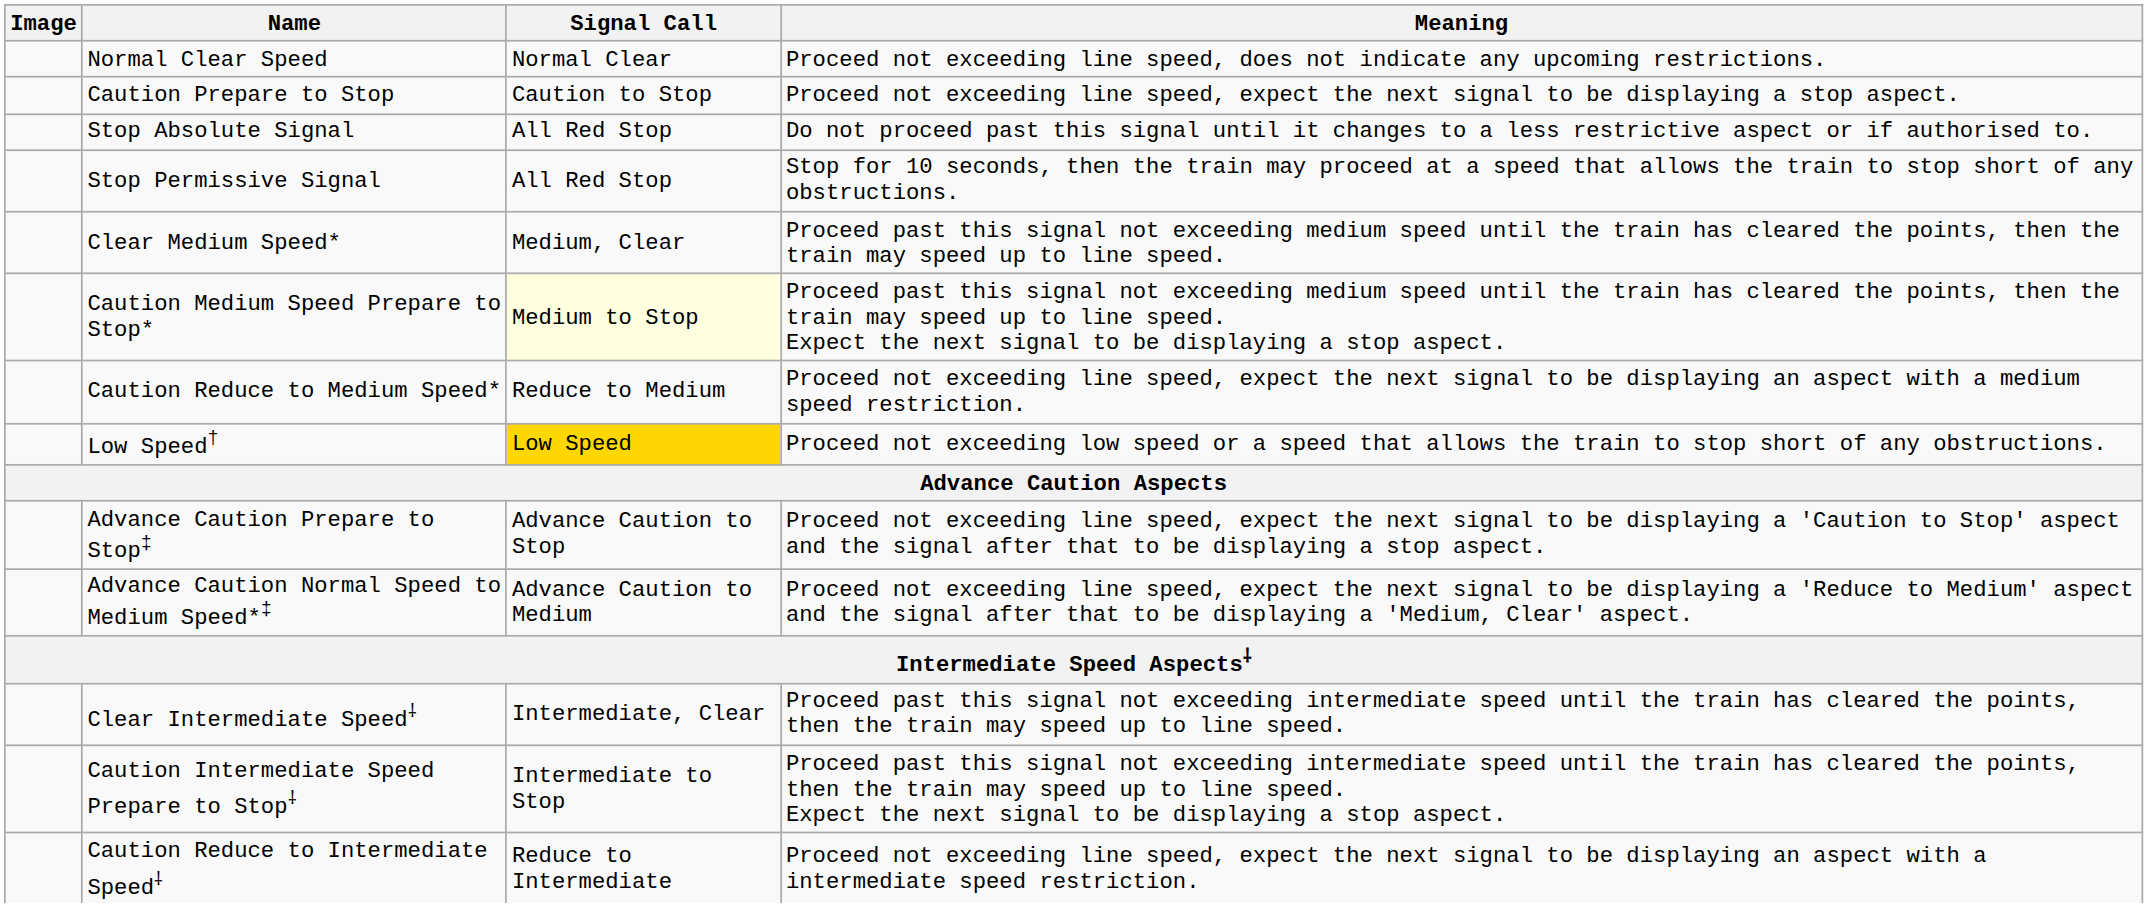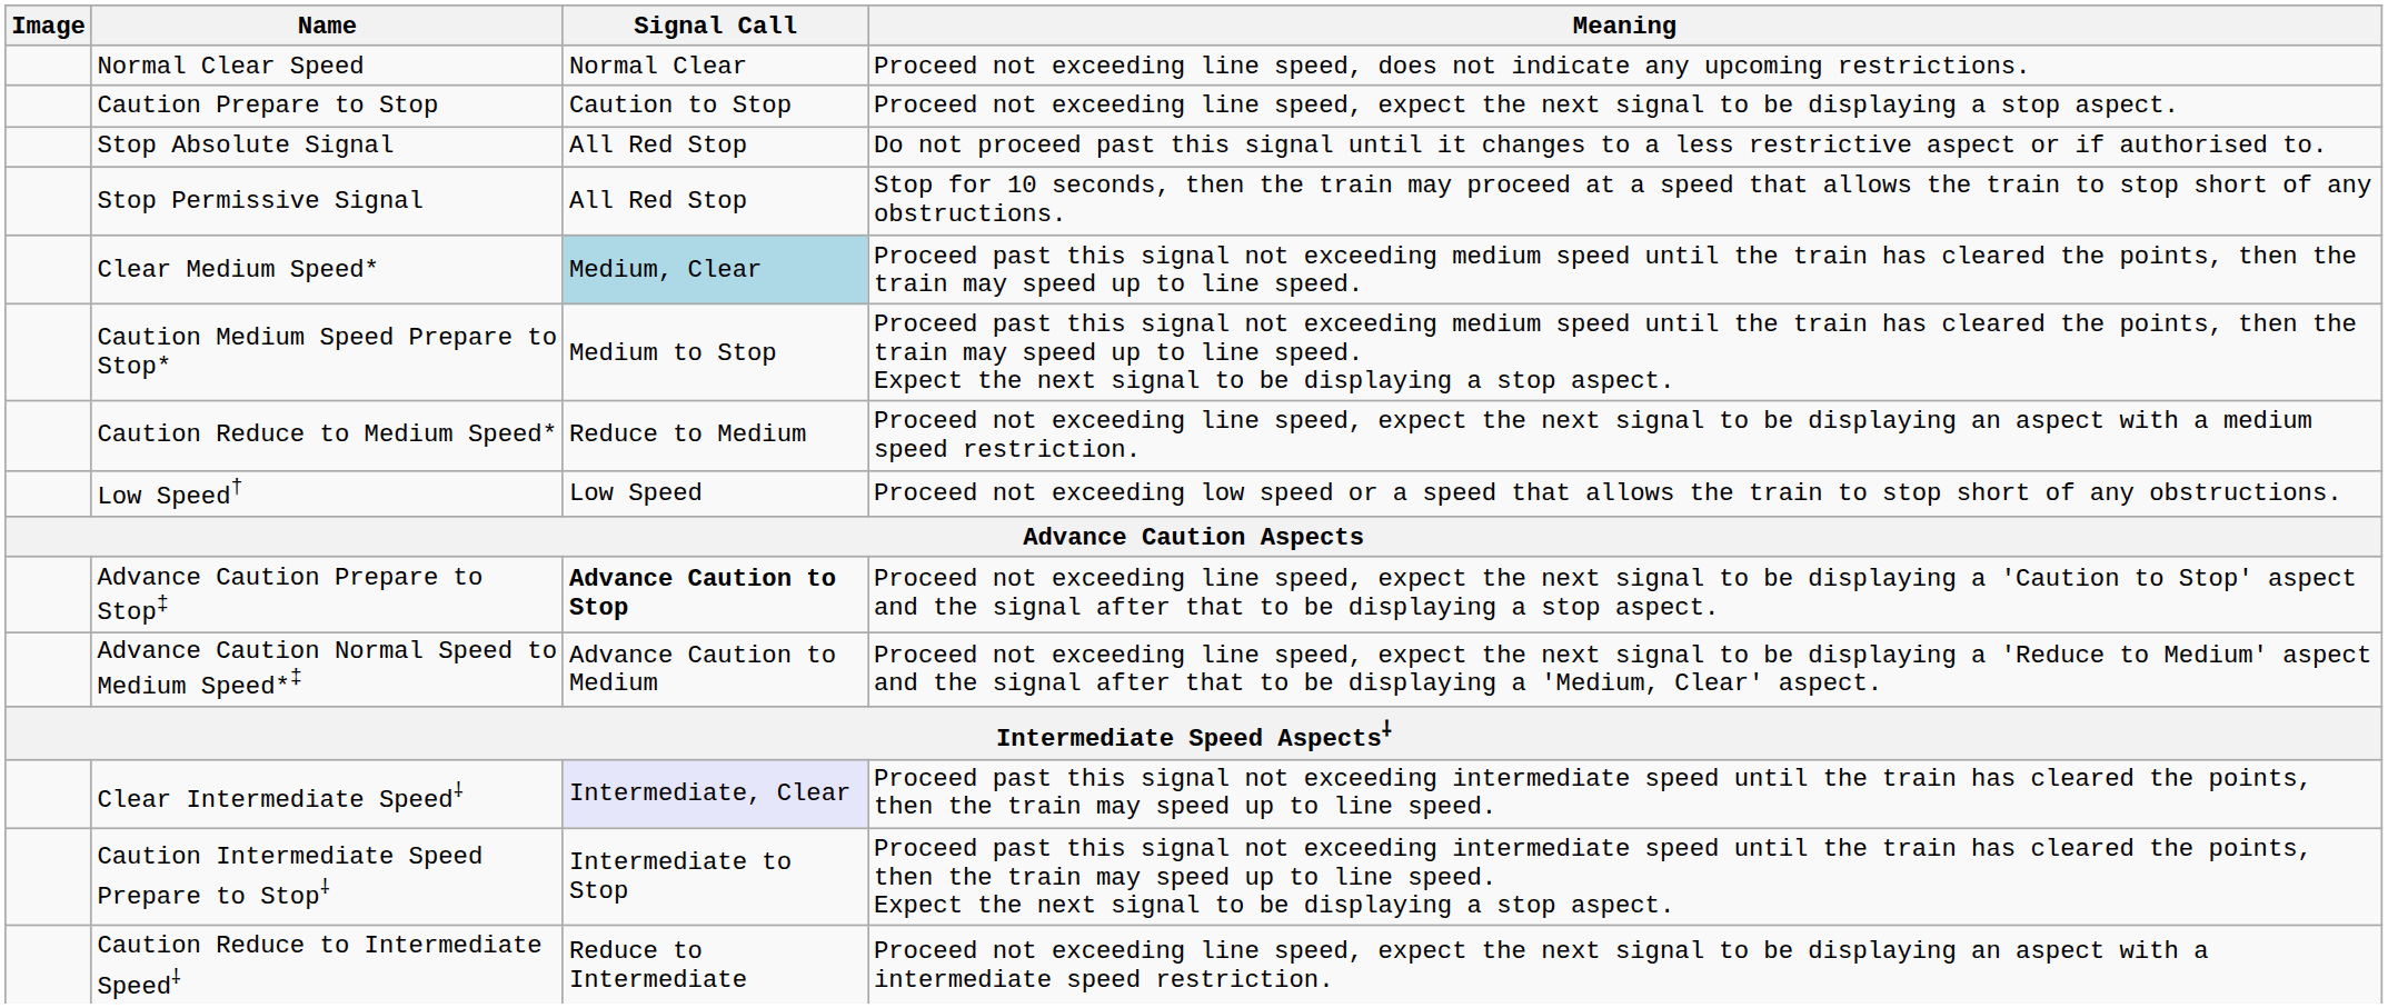Clear Medium Speed* | Signal Call: no background -> lightblue background
Caution Medium Speed Prepare to Stop* | Signal Call: lightyellow background -> no background
Low Speed† | Signal Call: gold background -> no background
Advance Caution Prepare to Stop‡ | Signal Call: normal -> bold
Clear Intermediate Speed⸸ | Signal Call: no background -> lavender background
